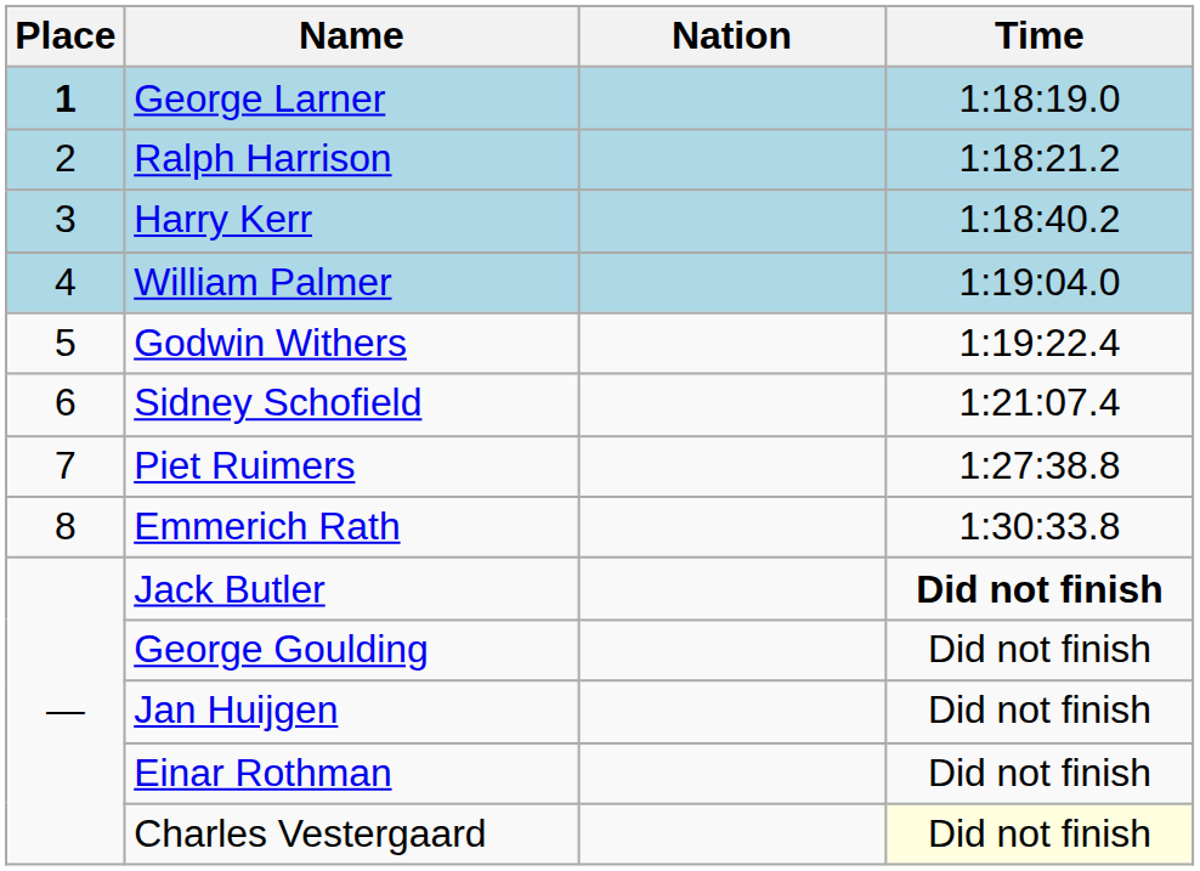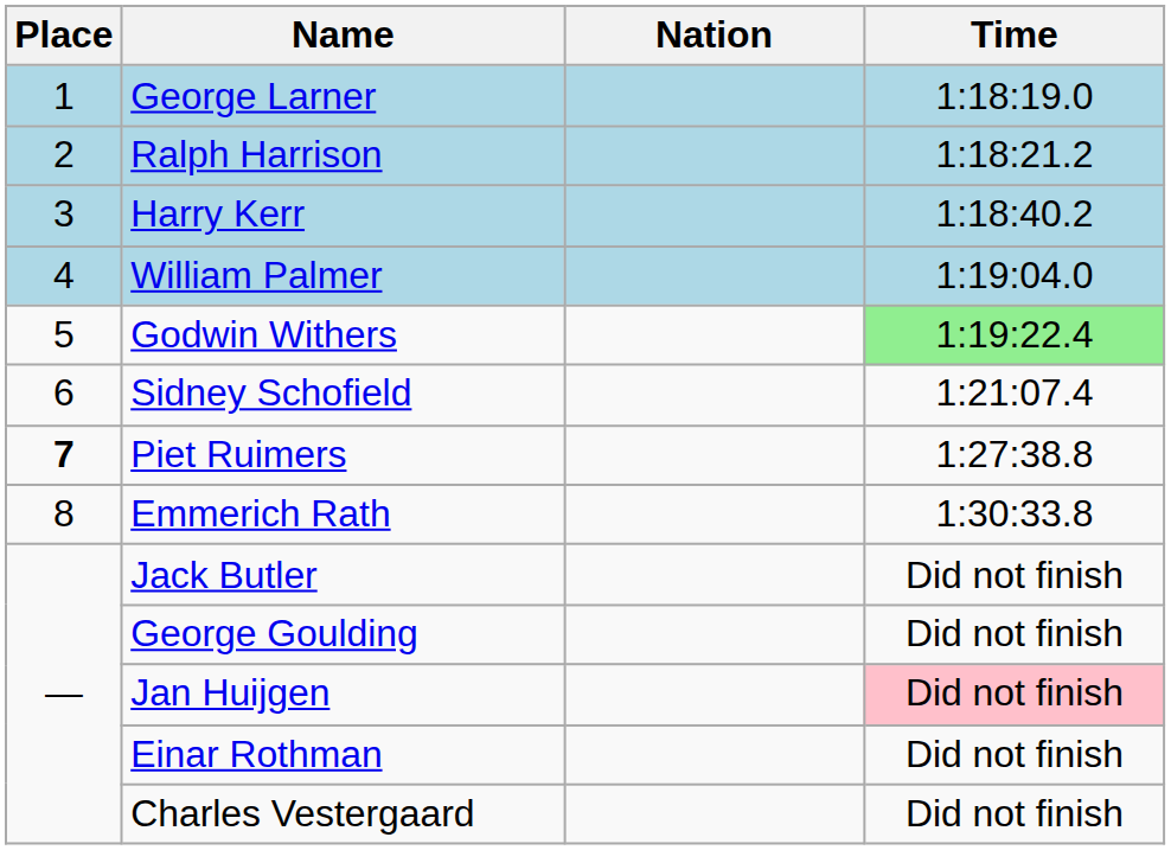George Larner | Place: bold -> normal
Godwin Withers | Time: no background -> lightgreen background
Piet Ruimers | Place: normal -> bold
Jack Butler | Time: bold -> normal
Jan Huijgen | Time: no background -> pink background
Charles Vestergaard | Time: lightyellow background -> no background
